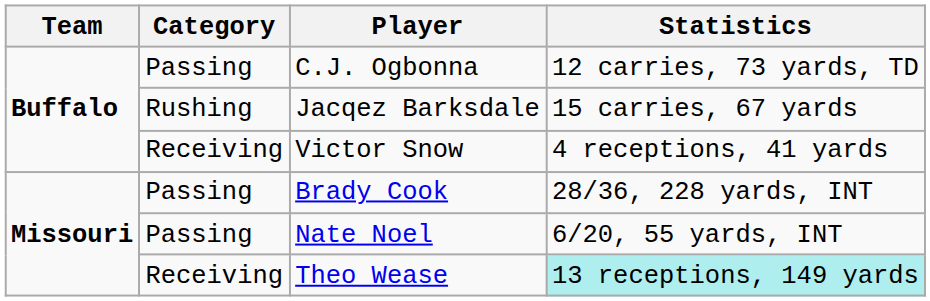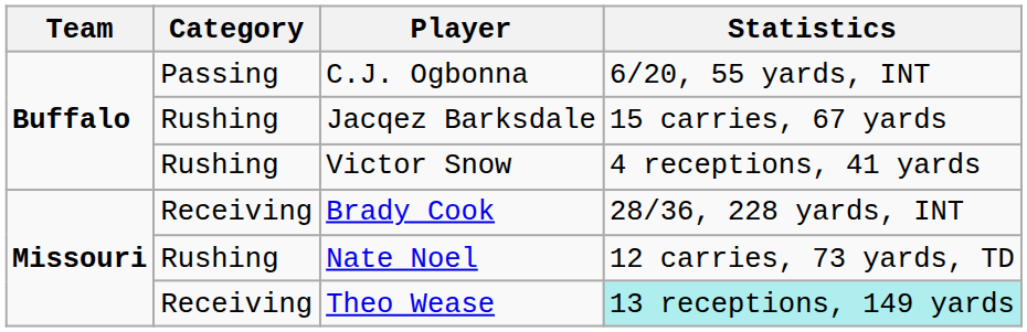C.J. Ogbonna | Statistics: 12 carries, 73 yards, TD -> 6/20, 55 yards, INT
Victor Snow | Category: Receiving -> Rushing
Brady Cook | Category: Passing -> Receiving
Nate Noel | Category: Passing -> Rushing
Nate Noel | Statistics: 6/20, 55 yards, INT -> 12 carries, 73 yards, TD
